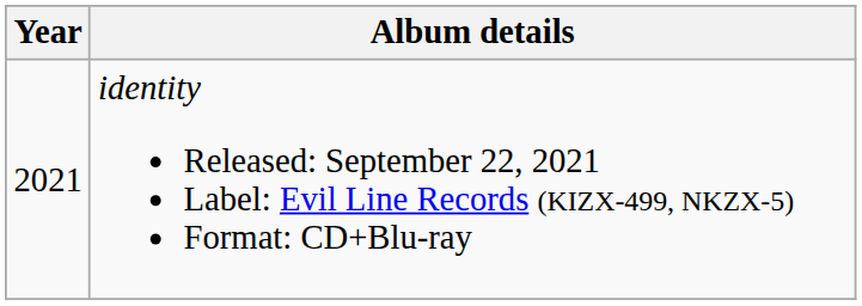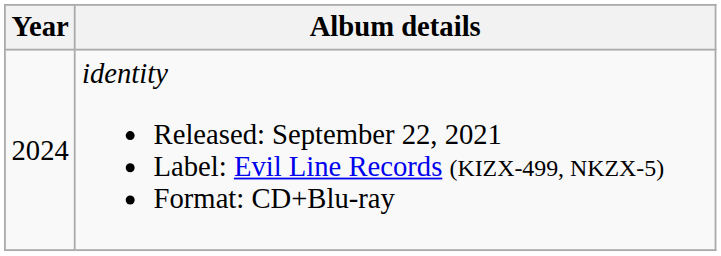row 2 | Year: 2021 -> 2024
